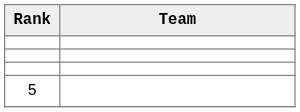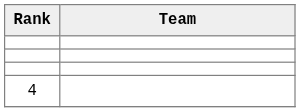row 5 | Rank: 5 -> 4
